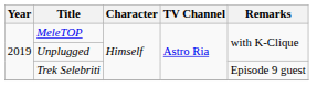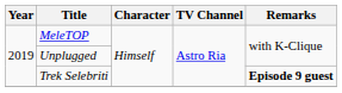Trek Selebriti | Remarks: normal -> bold
